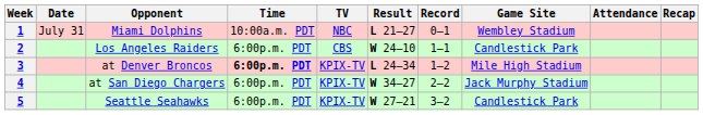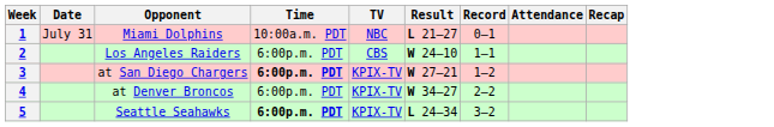- column: Game Site | Wembley Stadium | Candlestick Park | Mile High Stadium | Jack Murphy Stadium | Candlestick Park
3 | Opponent: at Denver Broncos -> at San Diego Chargers
3 | Result: L 24–34 -> W 27–21
4 | Opponent: at San Diego Chargers -> at Denver Broncos
5 | Time: normal -> bold
5 | Result: W 27–21 -> L 24–34
